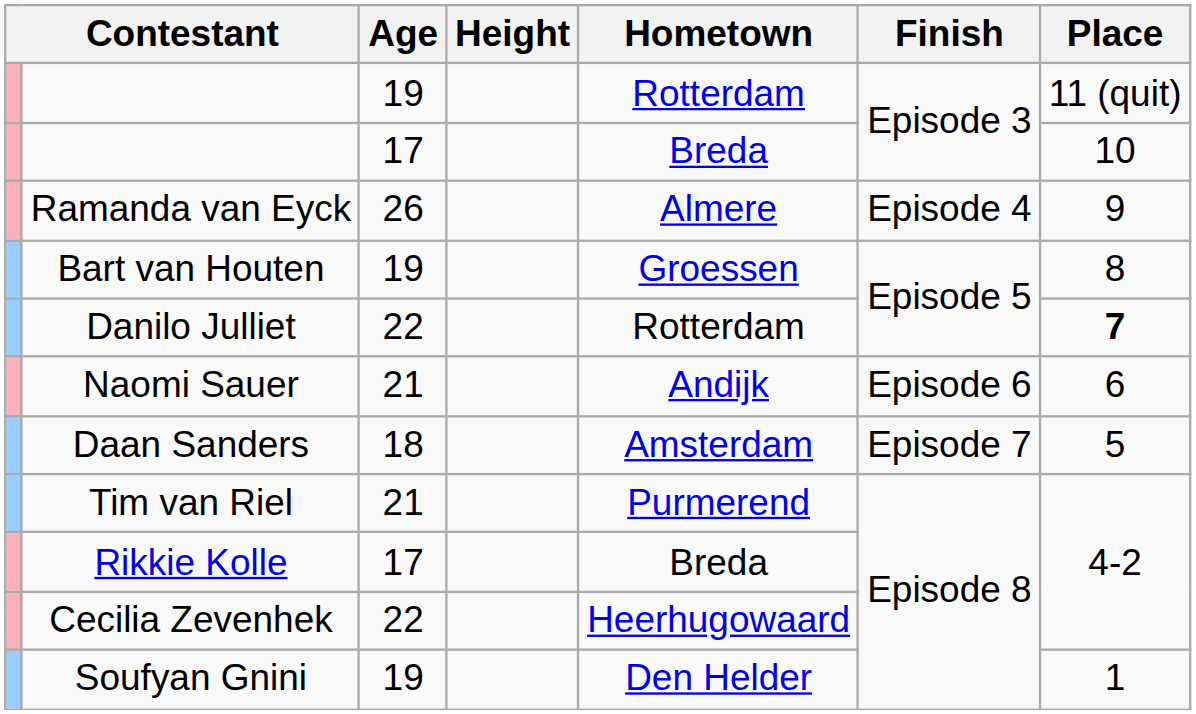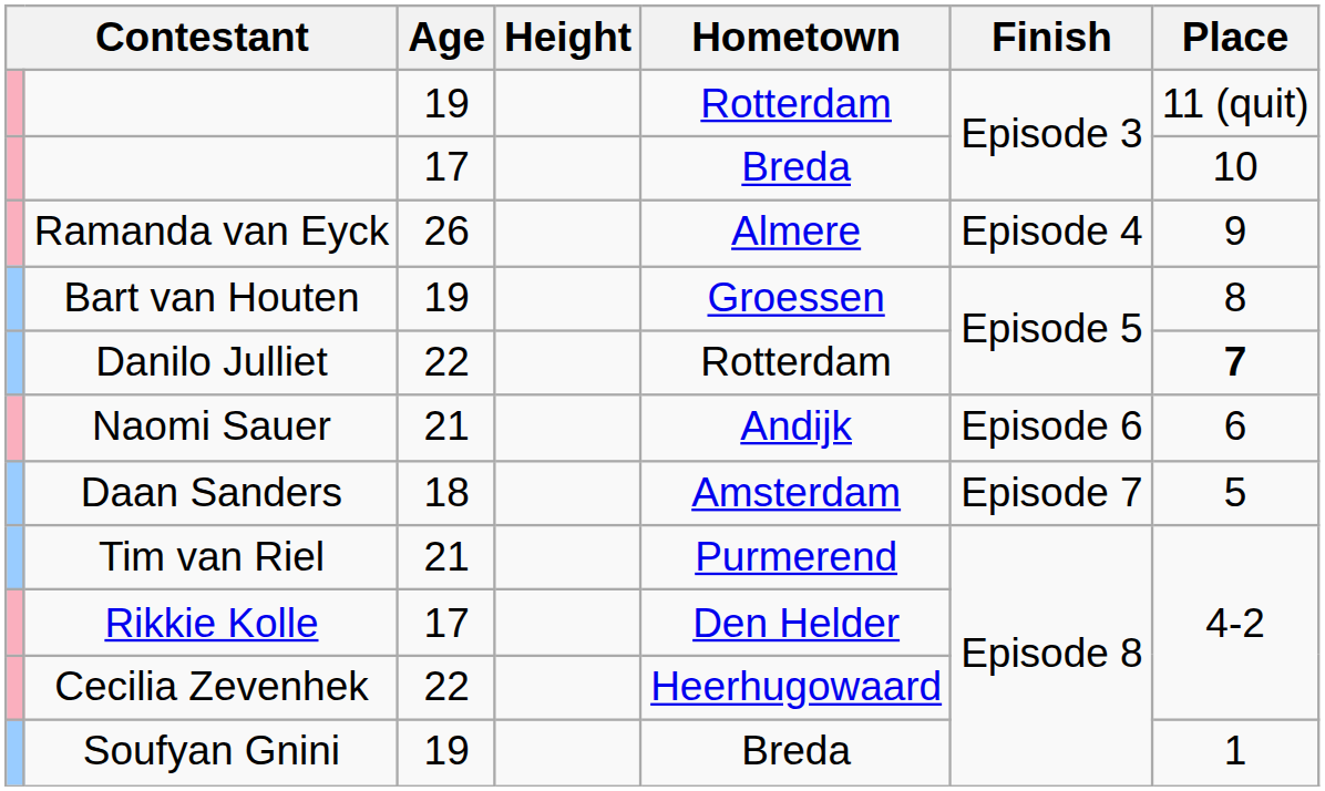Rikkie Kolle | Hometown: Breda -> Den Helder
Soufyan Gnini | Hometown: Den Helder -> Breda
